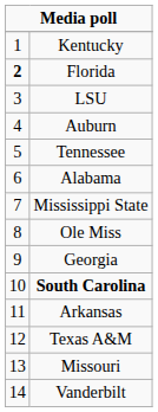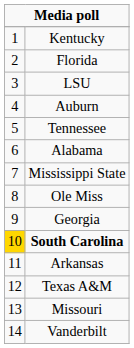Florida | column 1: bold -> normal
South Carolina | column 1: no background -> gold background
